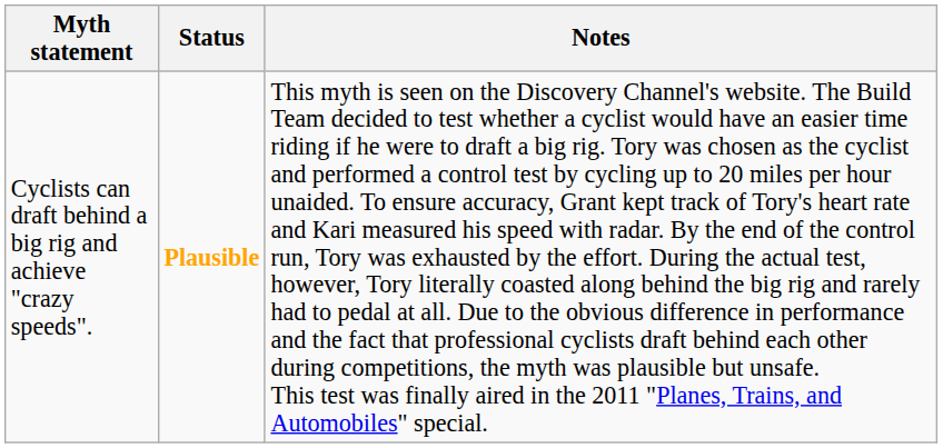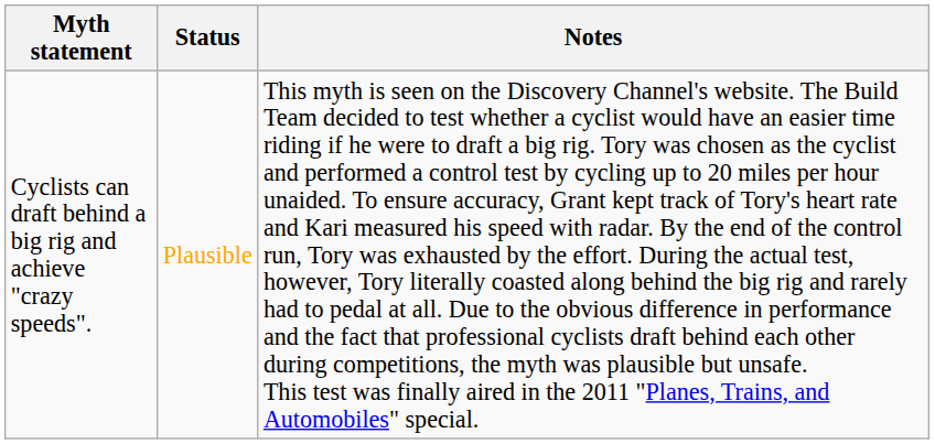row 2 | Status: bold -> normal
